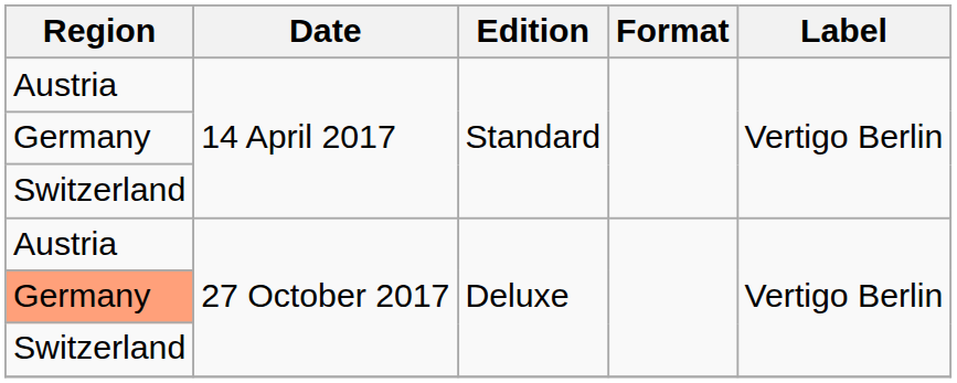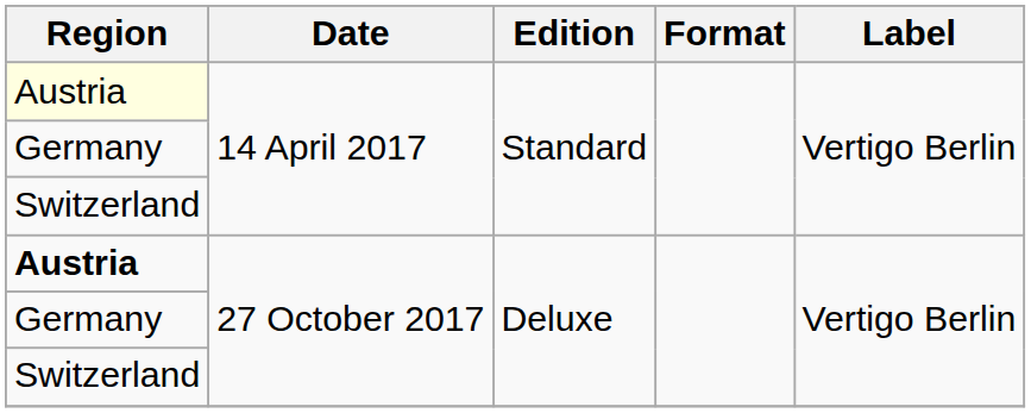Austria / 14 April 2017 | Region: no background -> lightyellow background
Austria / 27 October 2017 | Region: normal -> bold
Germany / 27 October 2017 | Region: lightsalmon background -> no background
